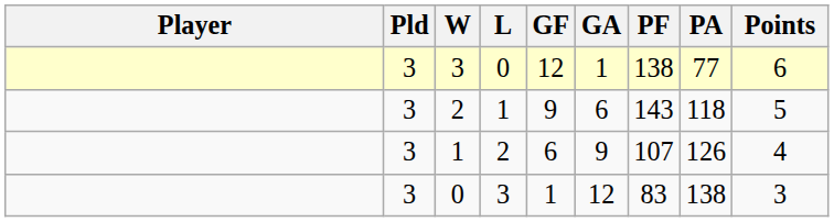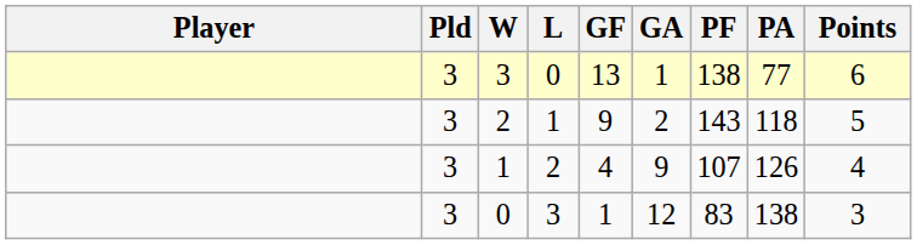row 2 | GF: 12 -> 13
row 3 | GA: 6 -> 2
row 4 | GF: 6 -> 4
